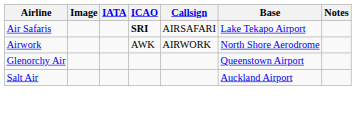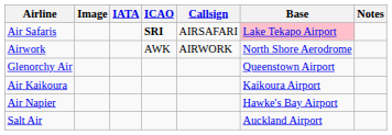Air Safaris | Base: no background -> pink background
+ row: Air Kaikoura | Kaikoura Airport
+ row: Air Napier | Hawke's Bay Airport
